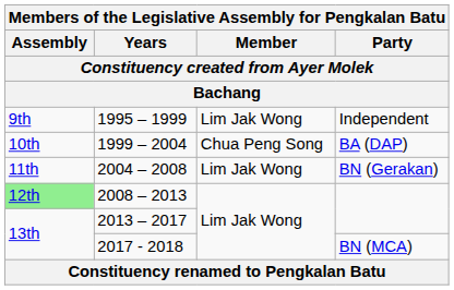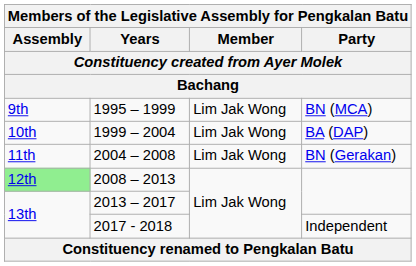1995 – 1999 | Party: Independent -> BN (MCA)
1999 – 2004 | Member: Chua Peng Song -> Lim Jak Wong
2017 - 2018 | Party: BN (MCA) -> Independent
